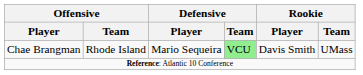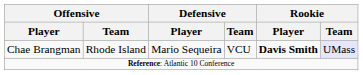Chae Brangman | Defensive / Team: lightgreen background -> no background
Chae Brangman | Rookie / Player: normal -> bold
Chae Brangman | Rookie / Team: no background -> lavender background
